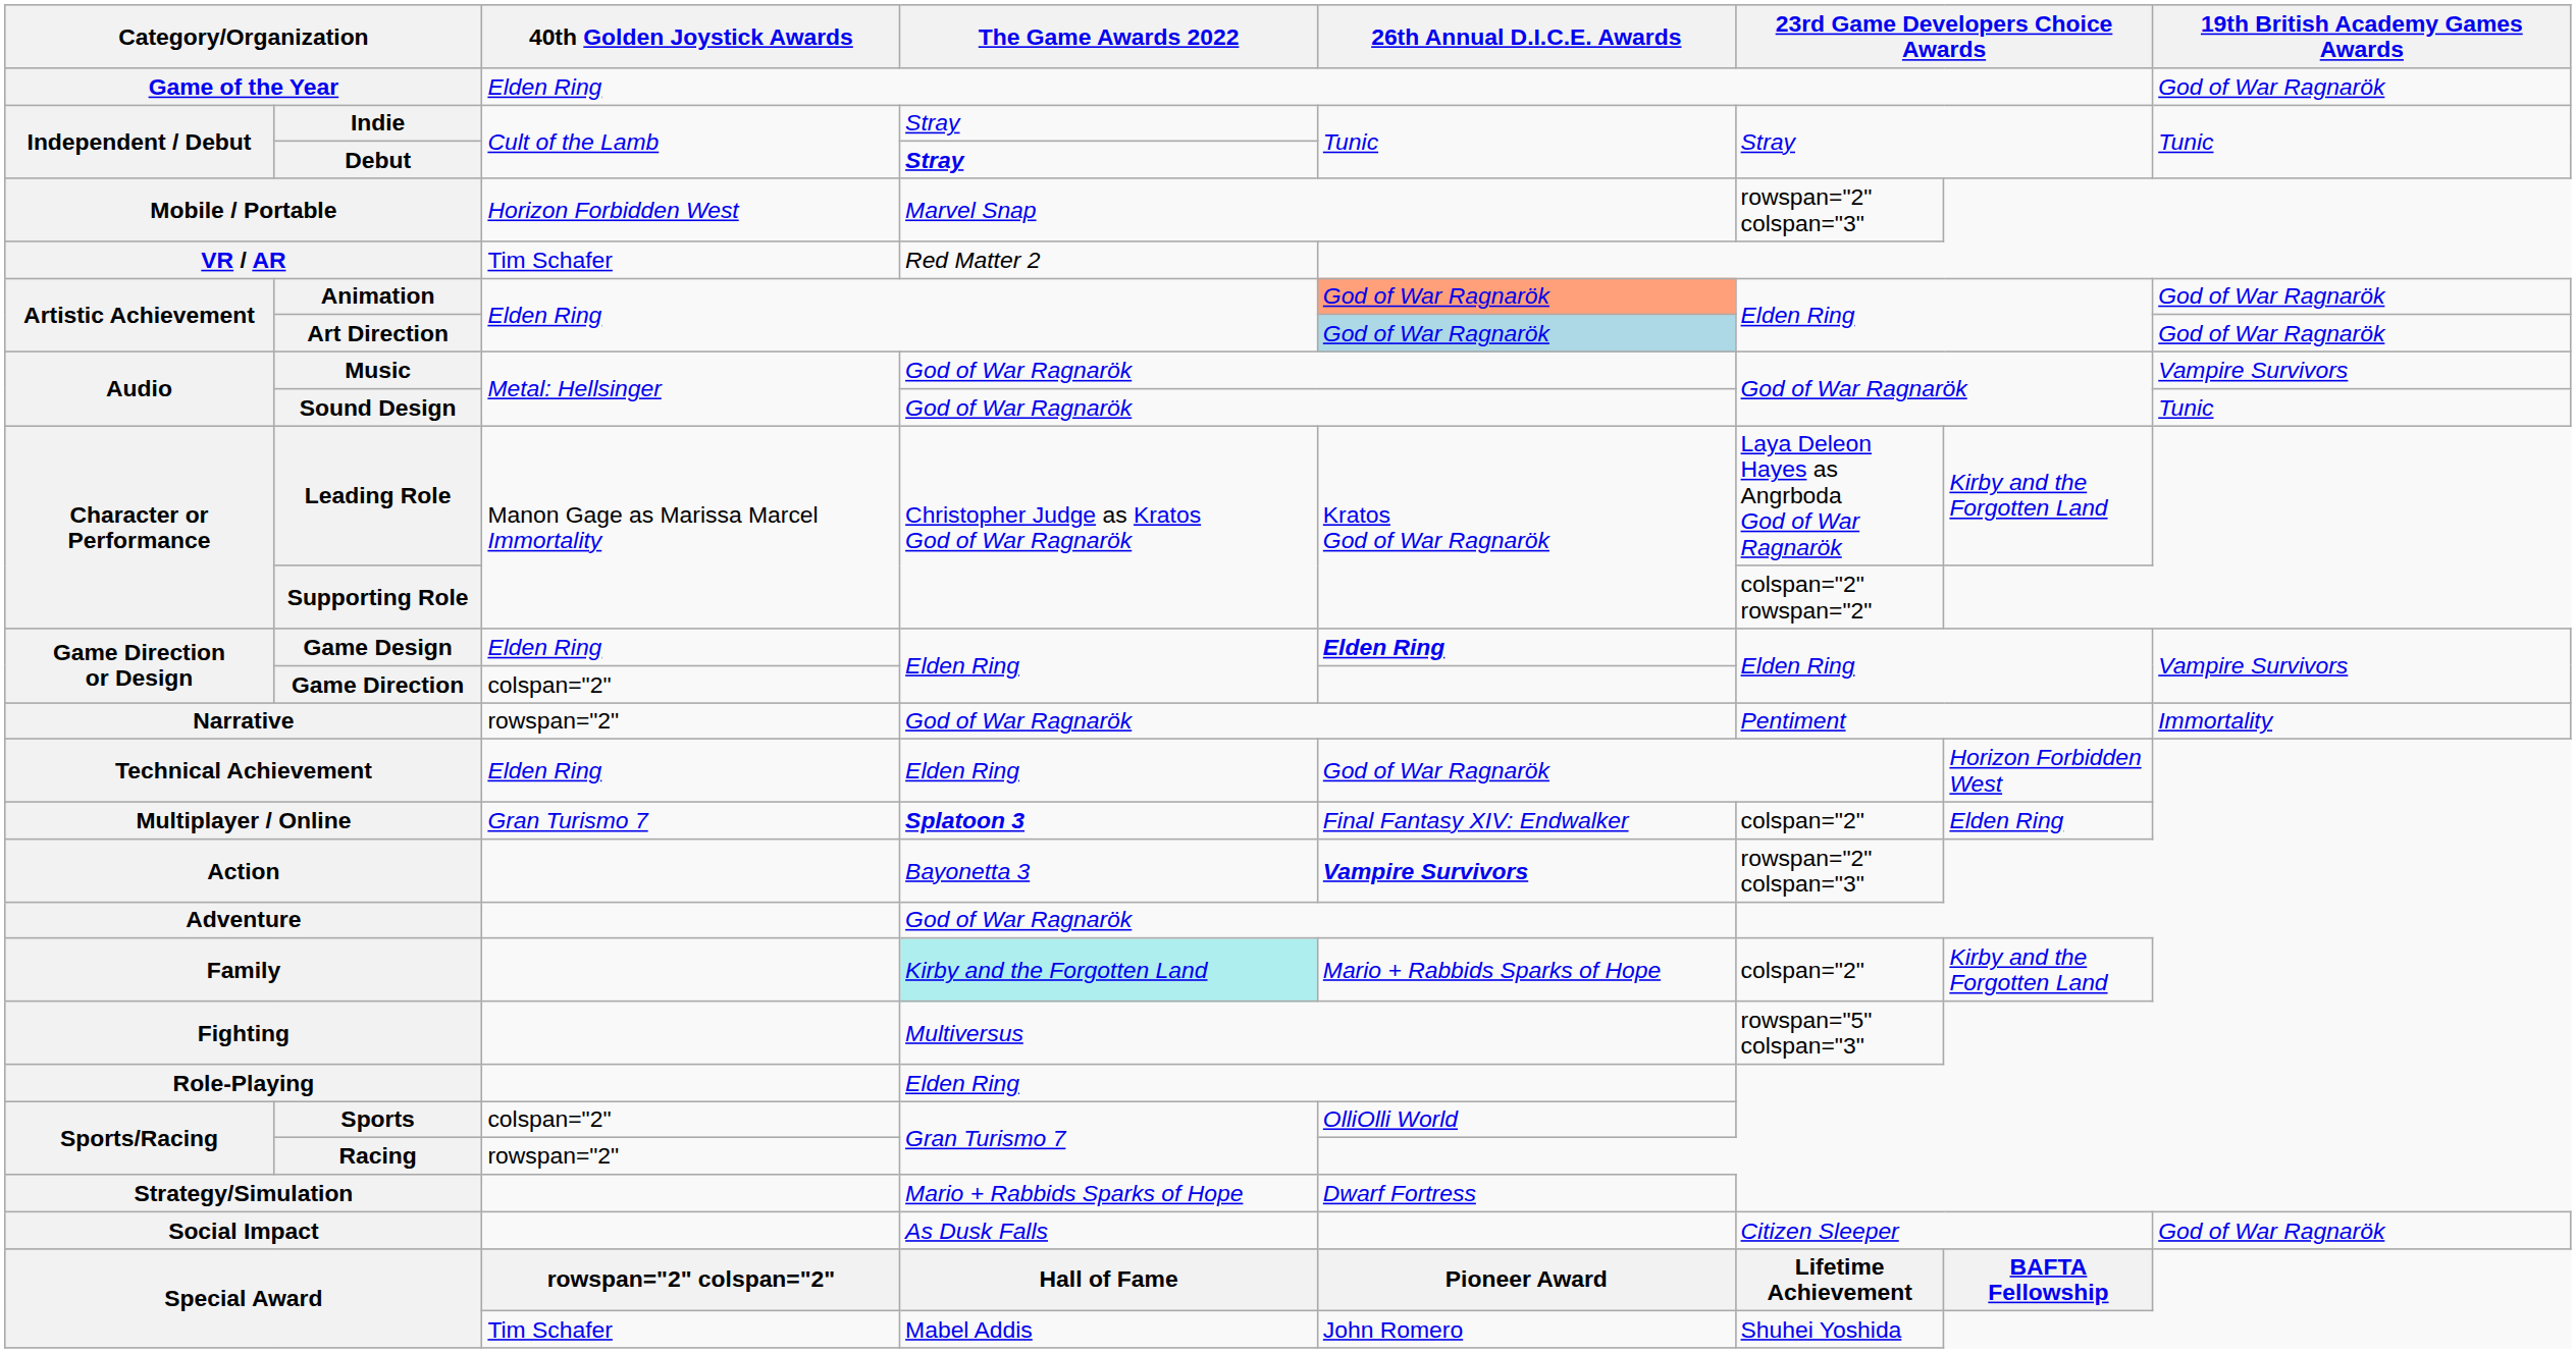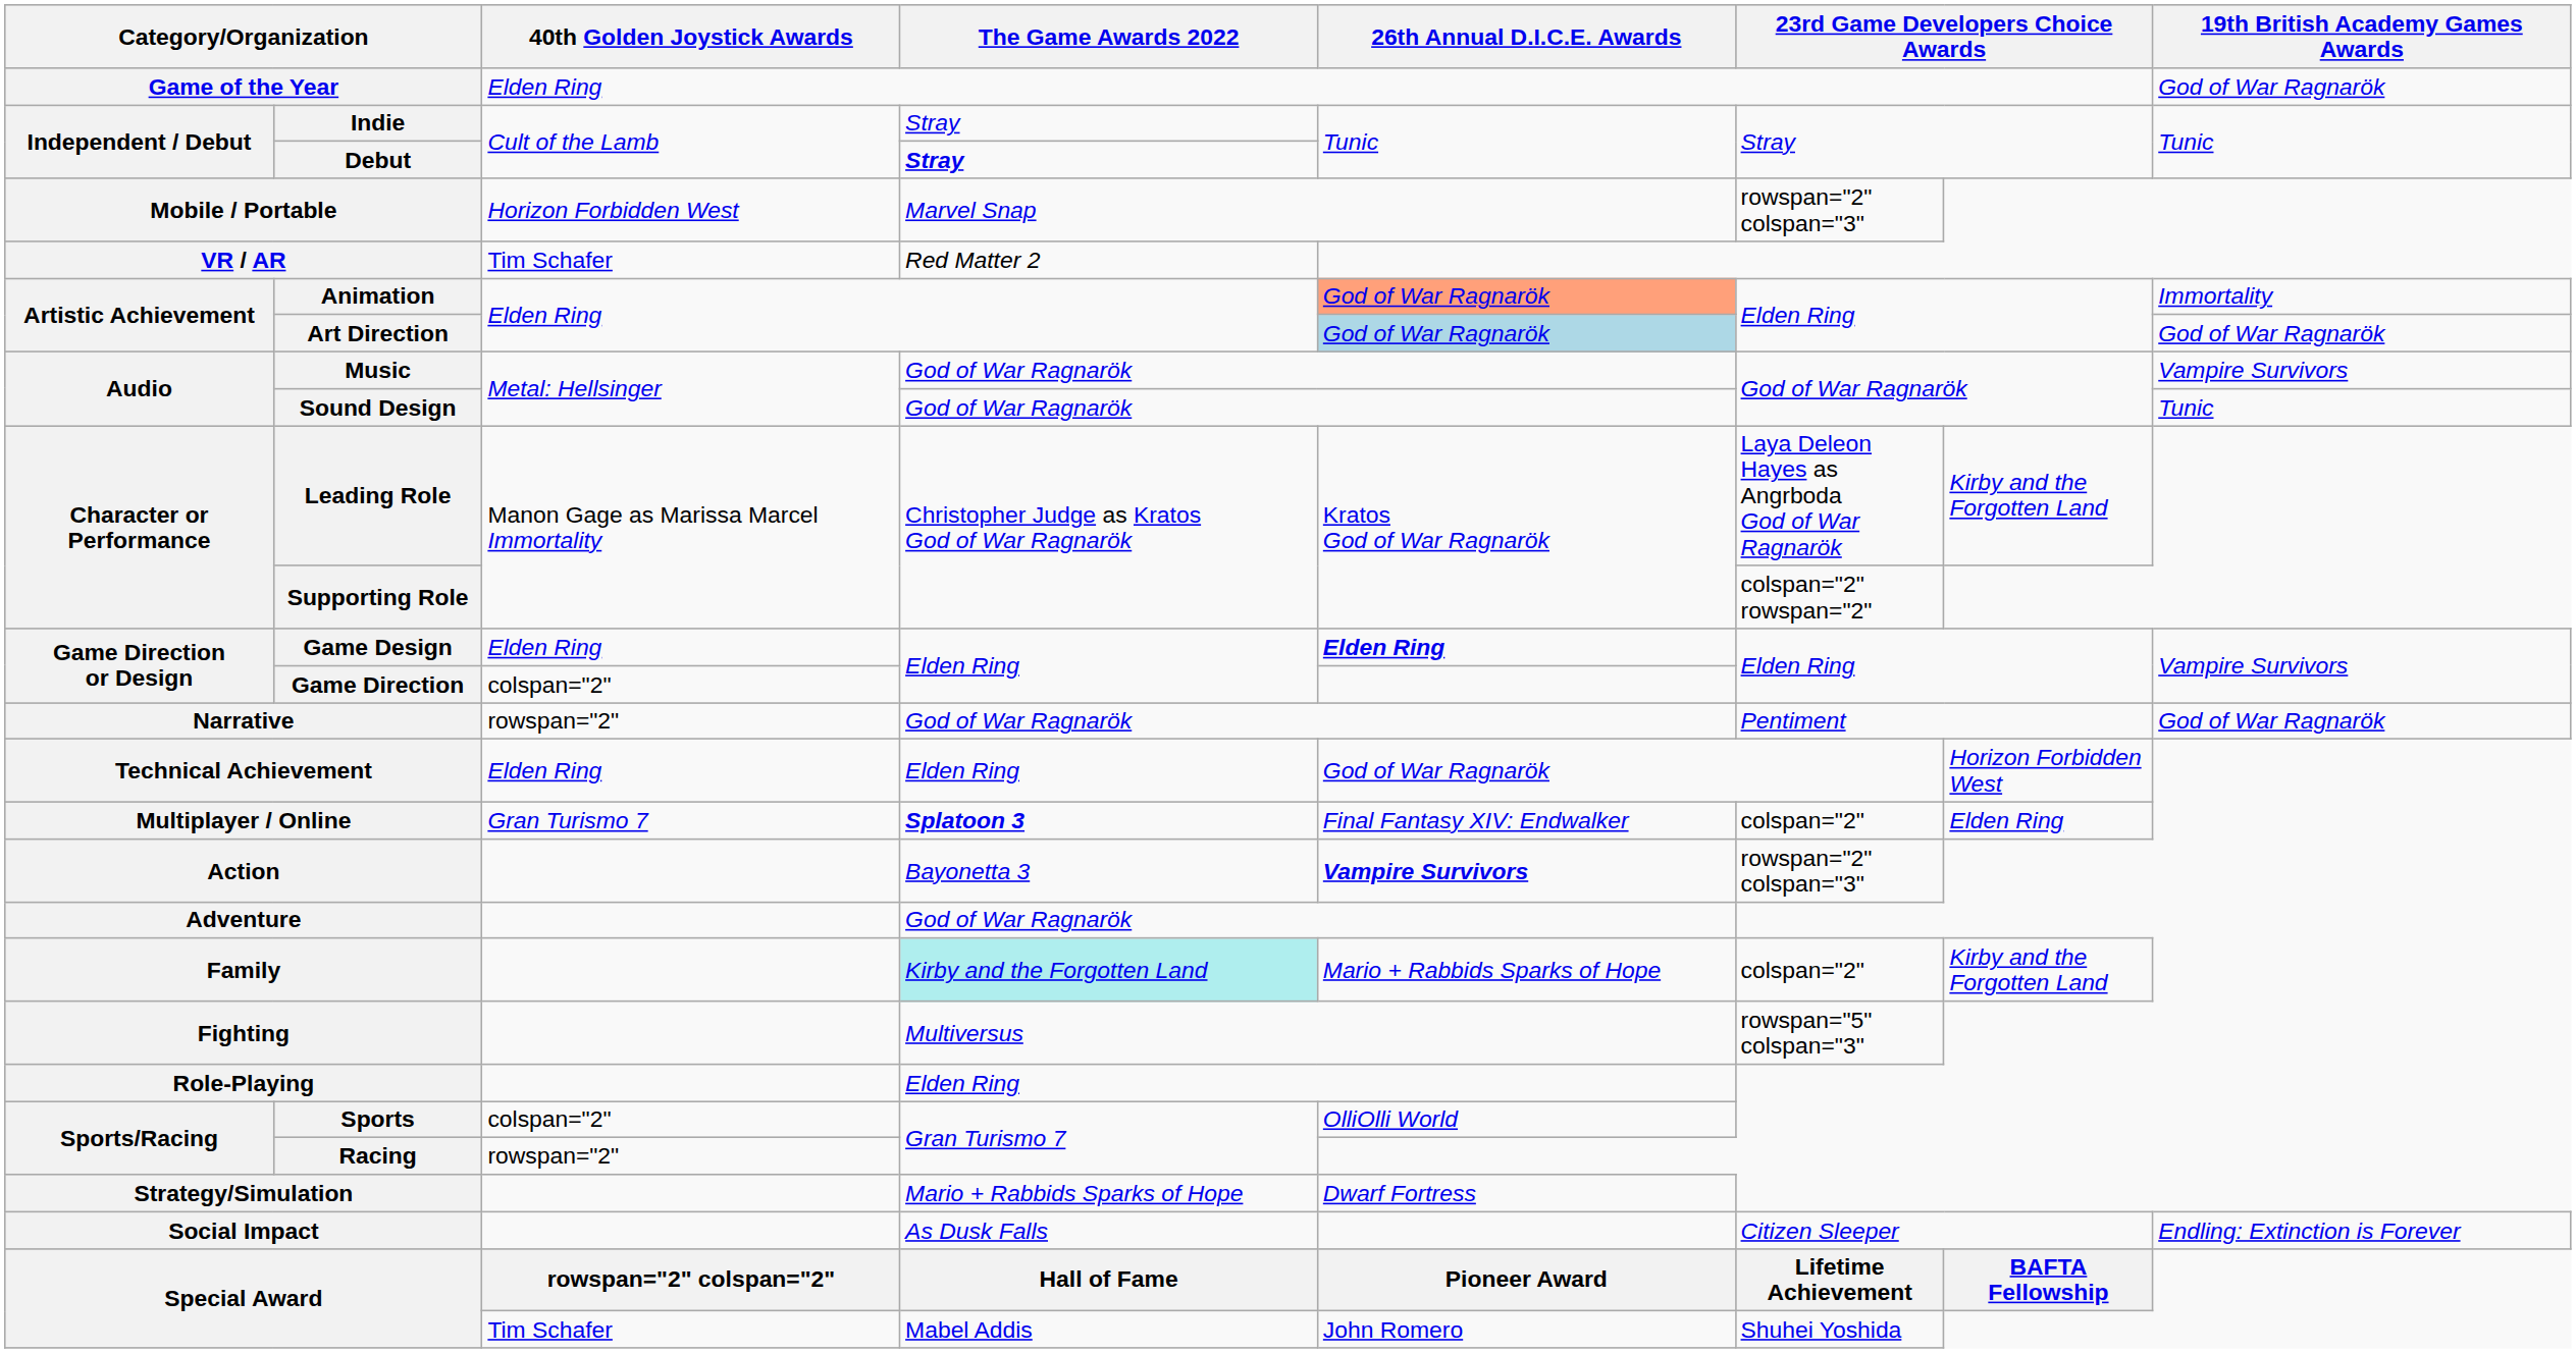Animation | 19th British Academy Games Awards: God of War Ragnarök -> Immortality
Narrative | 19th British Academy Games Awards: Immortality -> God of War Ragnarök
Social Impact | 19th British Academy Games Awards: God of War Ragnarök -> Endling: Extinction is Forever
